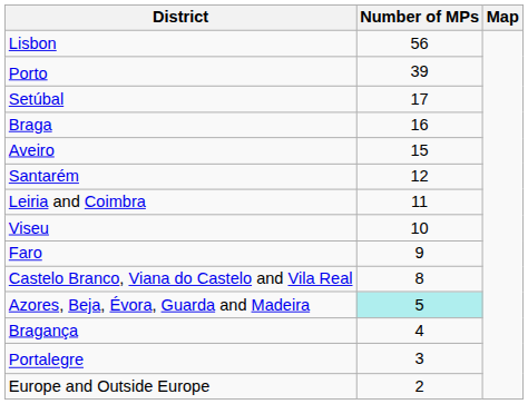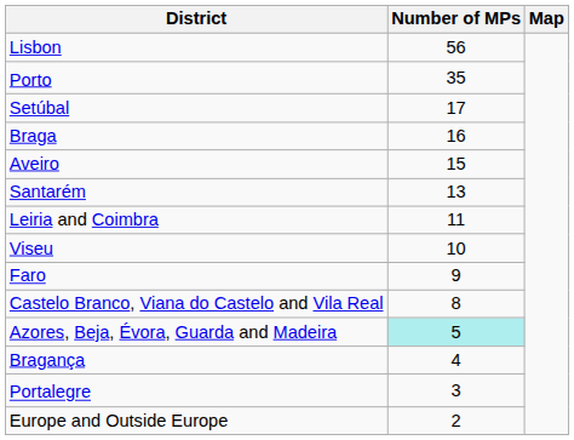Porto | Number of MPs: 39 -> 35
Santarém | Number of MPs: 12 -> 13
